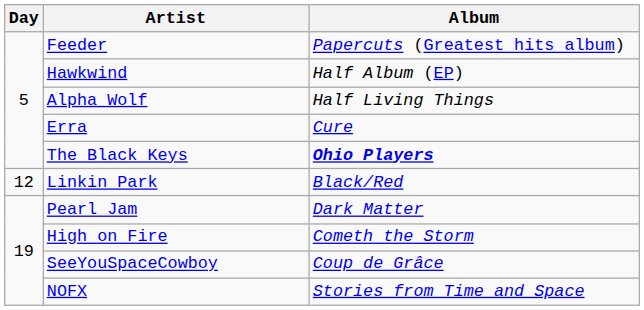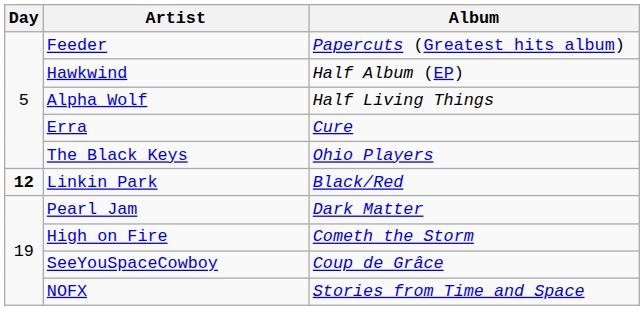The Black Keys | Album: bold -> normal
Linkin Park | Day: normal -> bold
